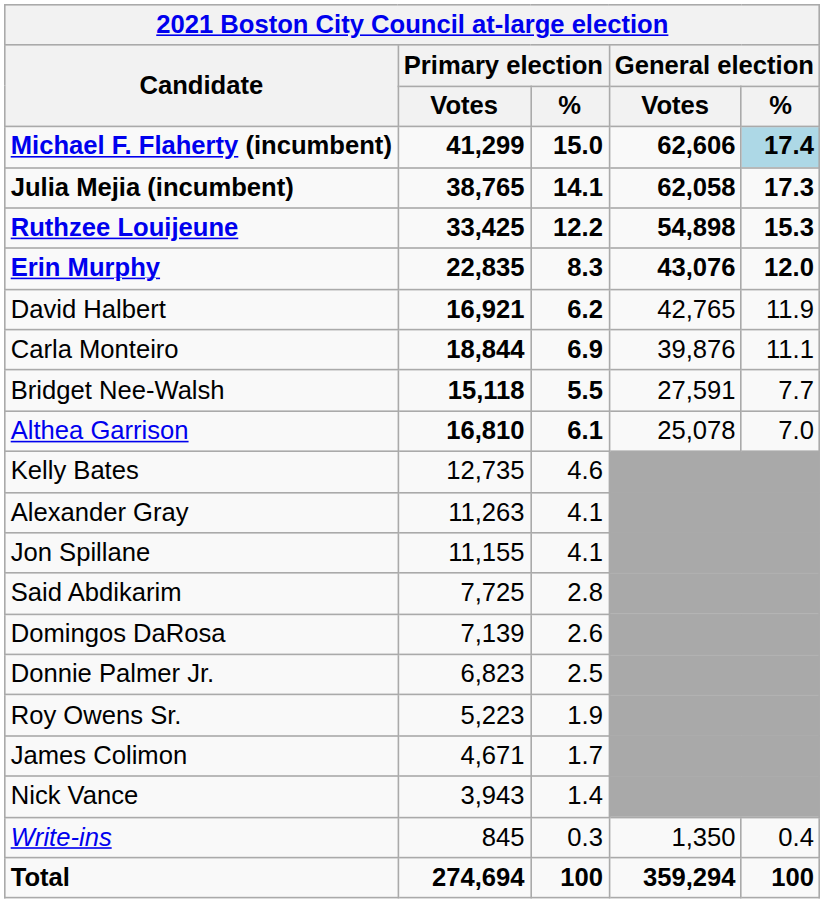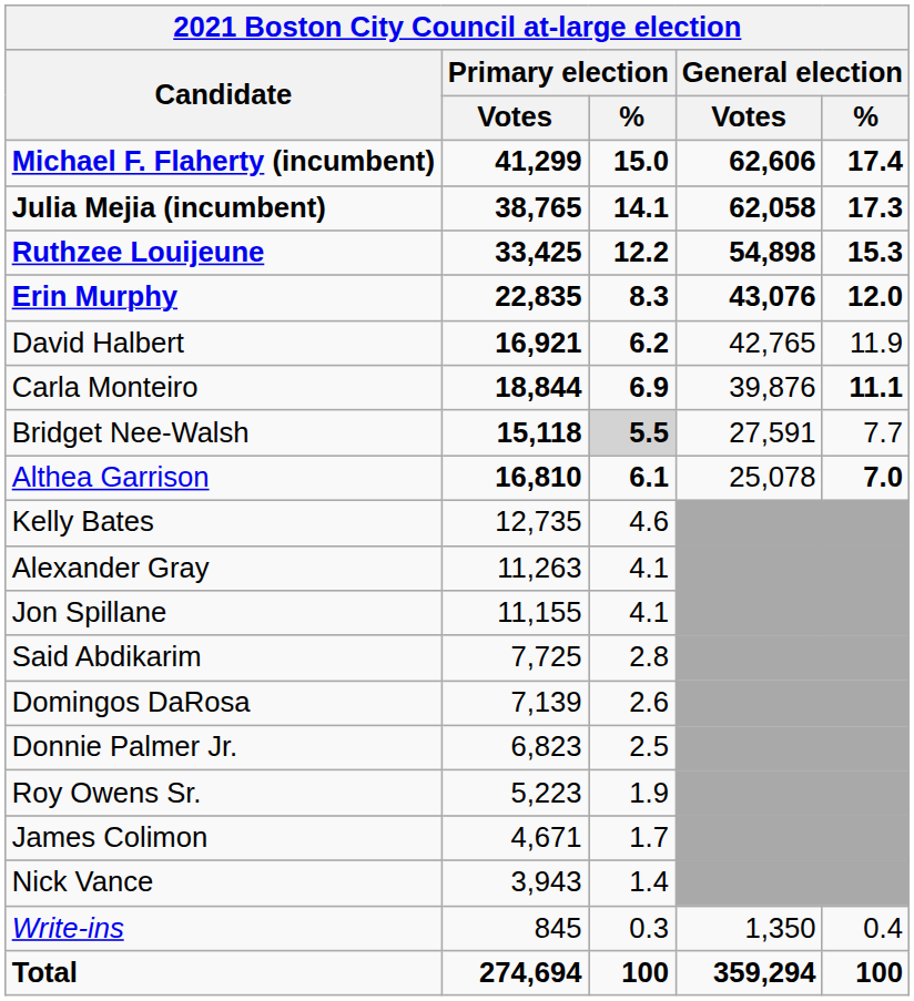Michael F. Flaherty (incumbent) | General election / %: lightblue background -> no background
Carla Monteiro | General election / %: normal -> bold
Bridget Nee-Walsh | Primary election / %: no background -> lightgrey background
Althea Garrison | General election / %: normal -> bold
